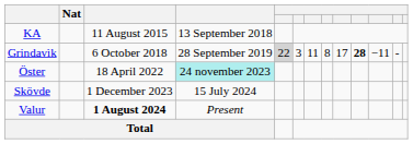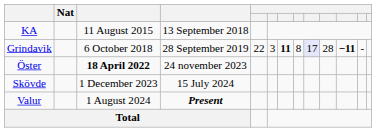Grindavìk | column 5: lightgrey background -> no background
Grindavìk | column 7: normal -> bold
Grindavìk | column 9: no background -> lavender background
Grindavìk | column 10: bold -> normal
Grindavìk | column 11: normal -> bold
Öster | column 3: normal -> bold
Öster | column 4: paleturquoise background -> no background
Valur | column 3: bold -> normal
Valur | column 4: normal -> bold
